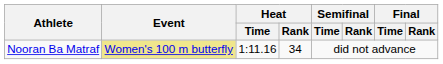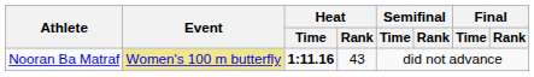Nooran Ba Matraf | Heat / Time: normal -> bold
Nooran Ba Matraf | Heat / Rank: 34 -> 43
